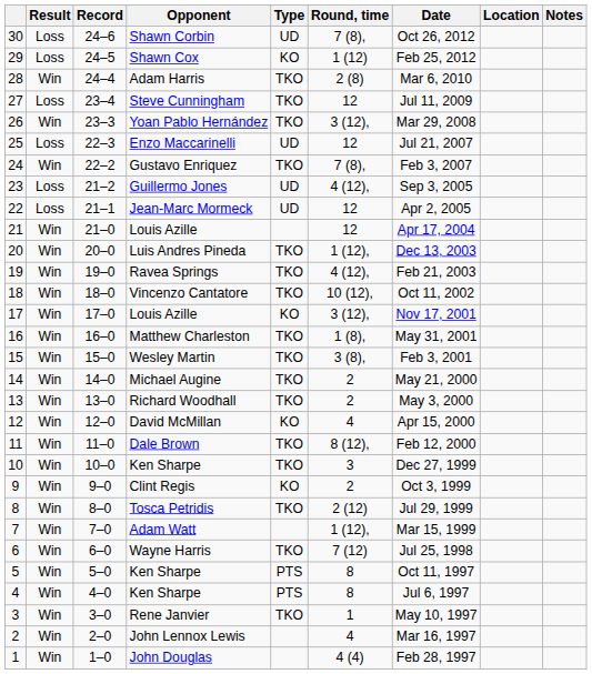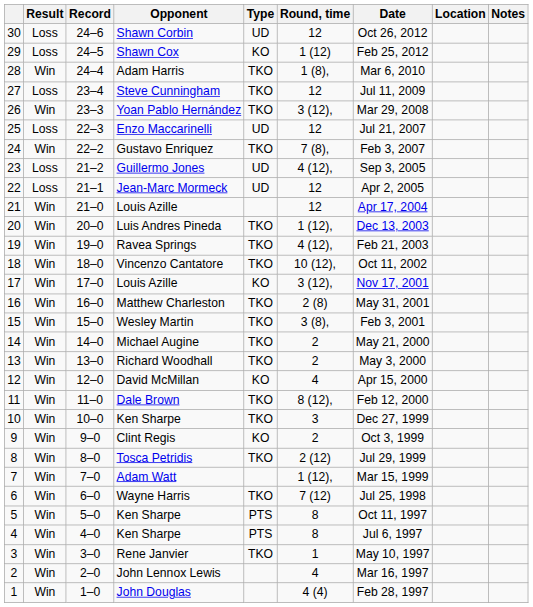Shawn Corbin | Round, time: 7 (8), -> 12
Adam Harris | Round, time: 2 (8) -> 1 (8),
Matthew Charleston | Round, time: 1 (8), -> 2 (8)
